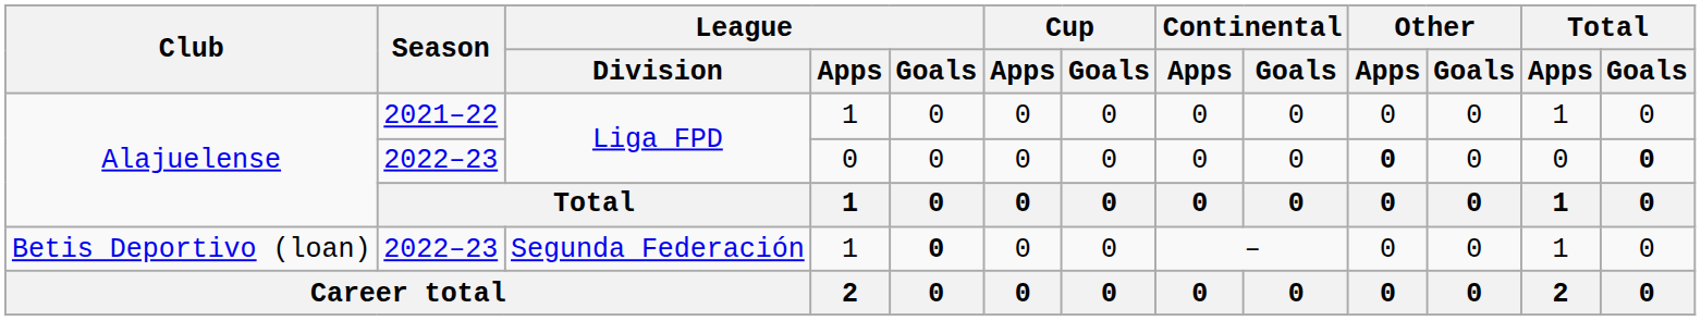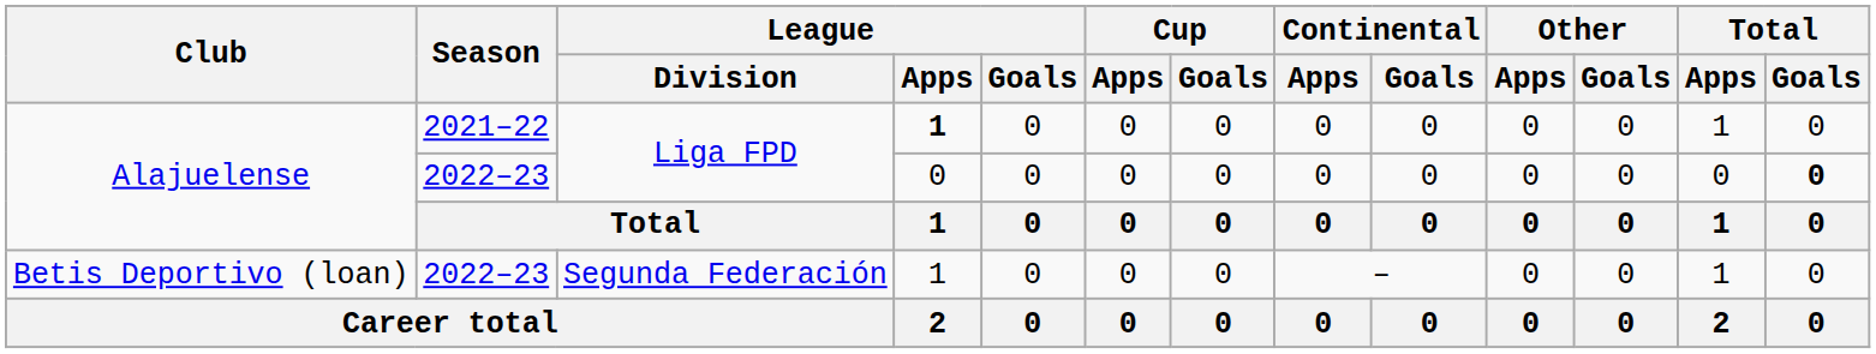Alajuelense / 2021–22 | League / Apps: normal -> bold
Alajuelense / 2022–23 | Other / Apps: bold -> normal
Betis Deportivo (loan) | League / Goals: bold -> normal
